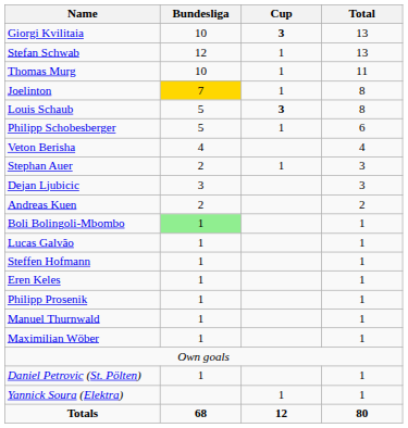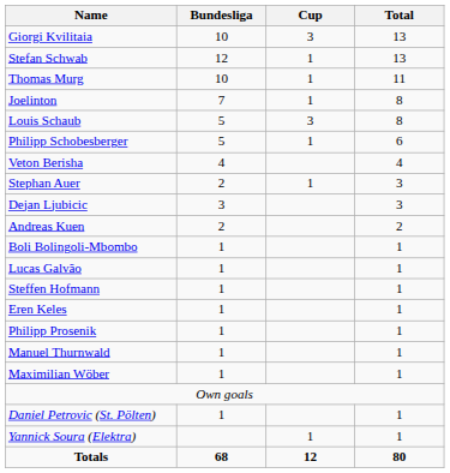Giorgi Kvilitaia | Cup: bold -> normal
Joelinton | Bundesliga: gold background -> no background
Louis Schaub | Cup: bold -> normal
Boli Bolingoli-Mbombo | Bundesliga: lightgreen background -> no background
